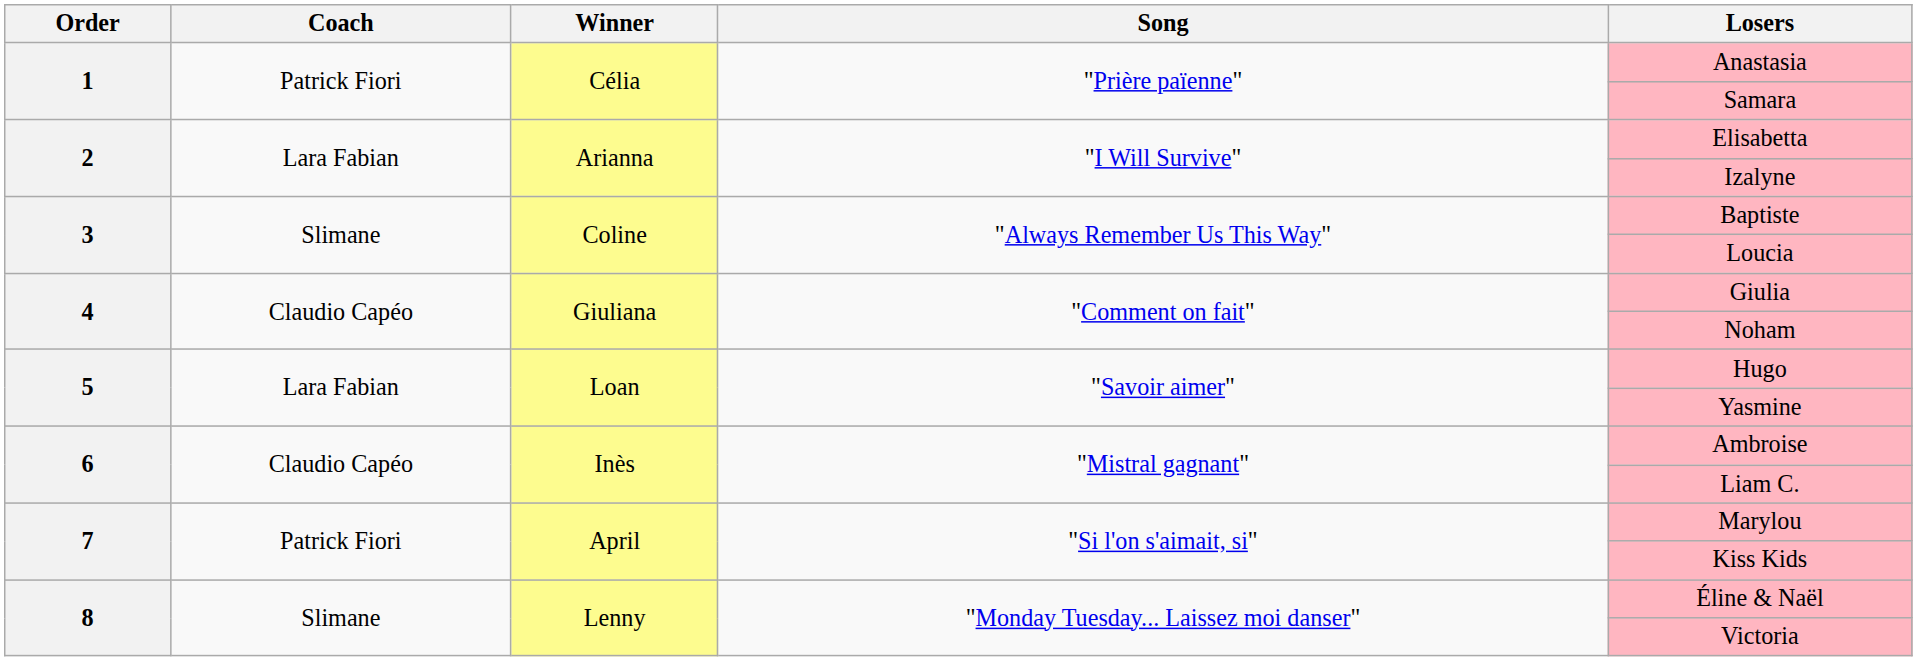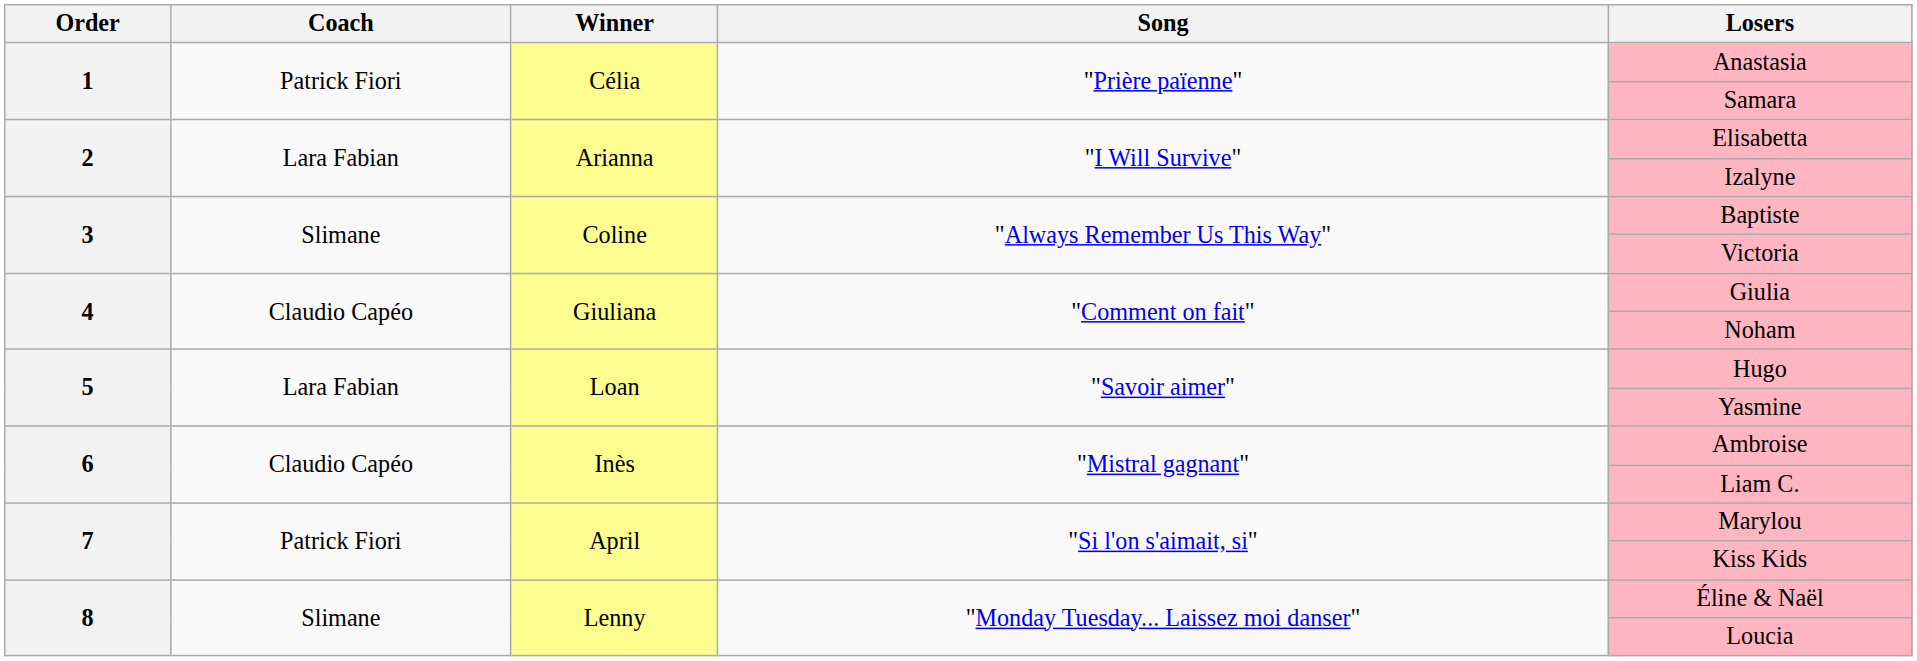row 7 | Losers: Loucia -> Victoria
row 17 | Losers: Victoria -> Loucia
